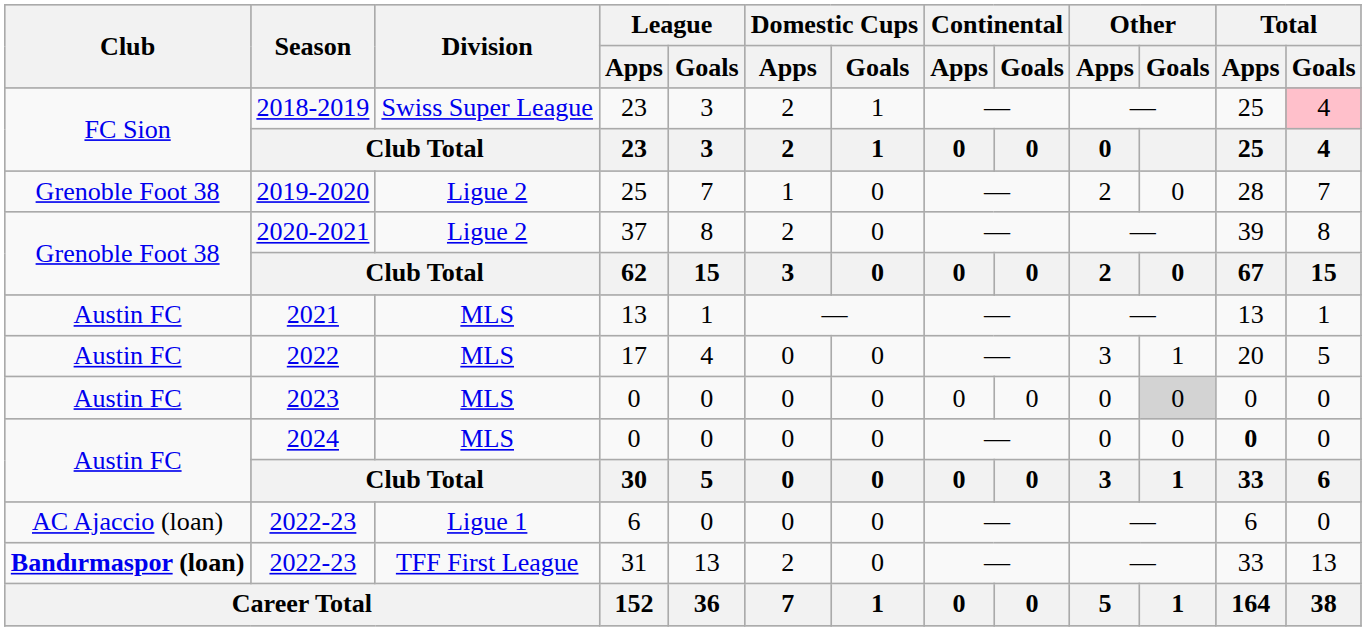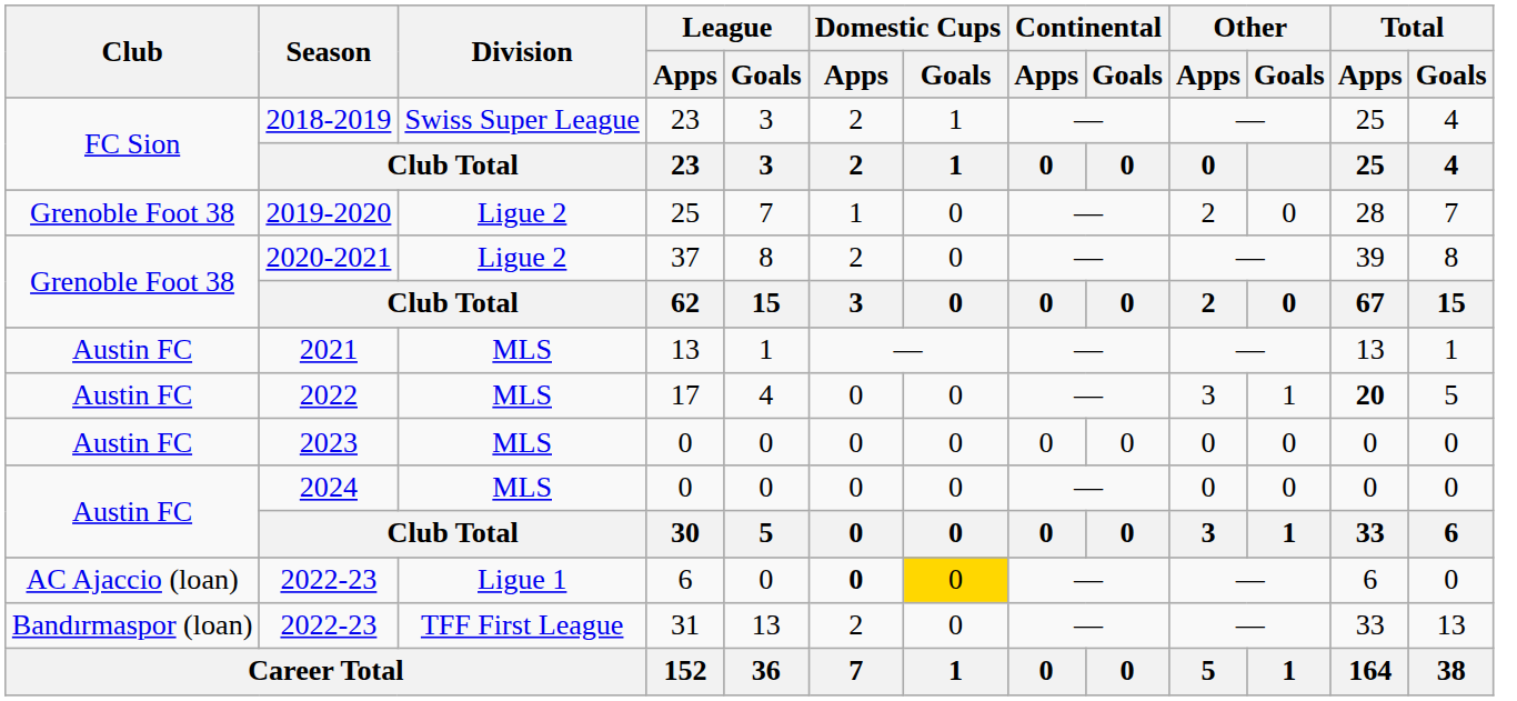2018-2019 | Total / Goals: pink background -> no background
2022 | Total / Apps: normal -> bold
2023 | Other / Goals: lightgrey background -> no background
2024 | Total / Apps: bold -> normal
2022-23 / 6 | Domestic Cups / Apps: normal -> bold
2022-23 / 6 | Domestic Cups / Goals: no background -> gold background
2022-23 / 31 | Club: bold -> normal
